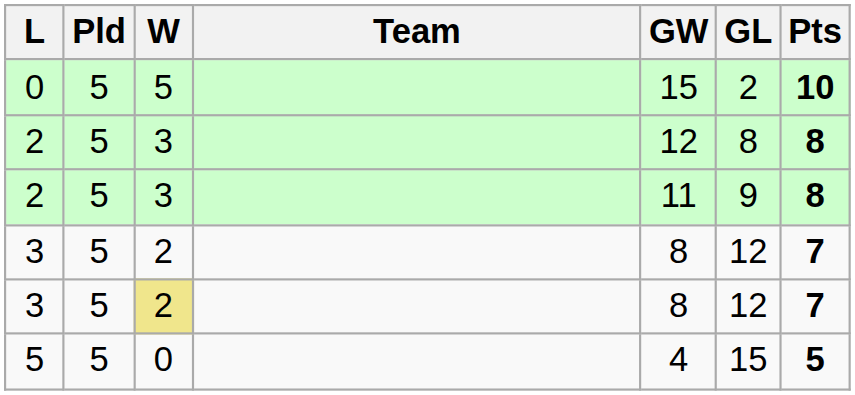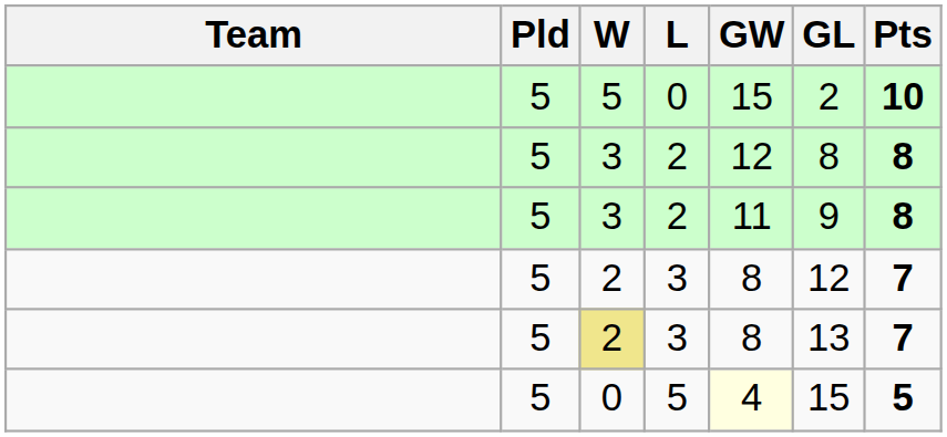columns swapped: Team <-> L
row 6 | GL: 12 -> 13
row 7 | GW: no background -> lightyellow background
